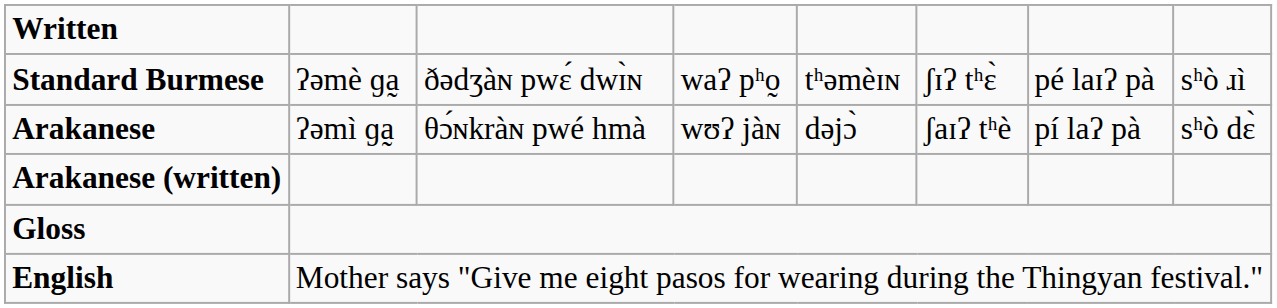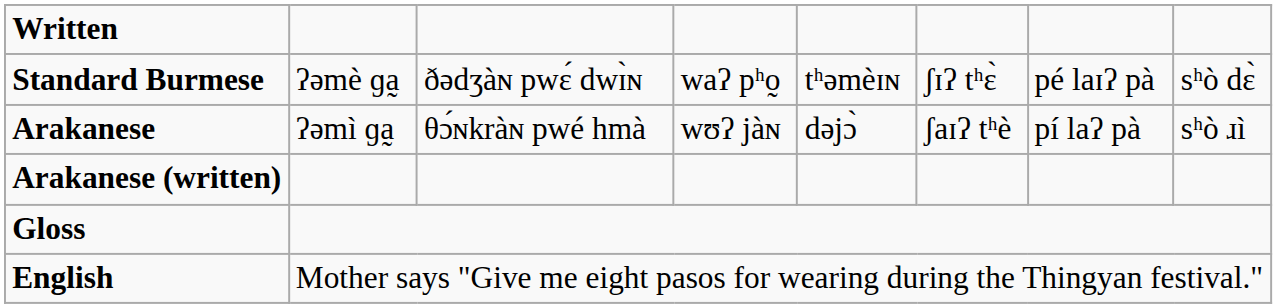Standard Burmese | column 8: sʰò ɹì -> sʰò dɛ̀
Arakanese | column 8: sʰò dɛ̀ -> sʰò ɹì
